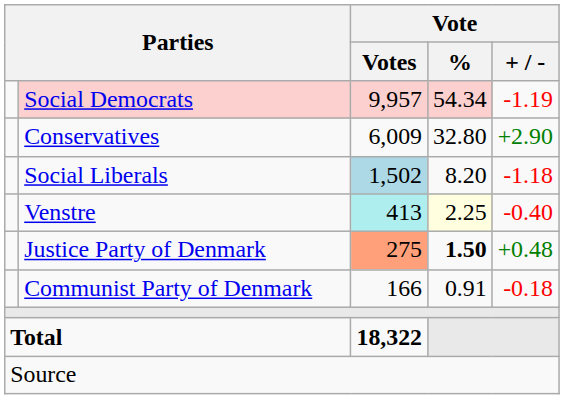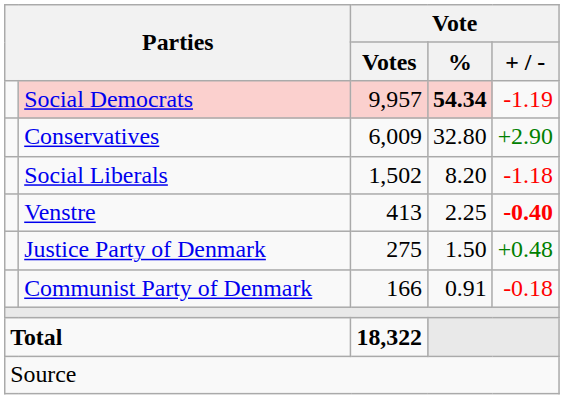Social Democrats | Vote / %: normal -> bold
Social Liberals | Vote / Votes: lightblue background -> no background
Venstre | Vote / Votes: paleturquoise background -> no background
Venstre | Vote / %: lightyellow background -> no background
Venstre | Vote / + / -: normal -> bold
Justice Party of Denmark | Vote / Votes: lightsalmon background -> no background
Justice Party of Denmark | Vote / %: bold -> normal
